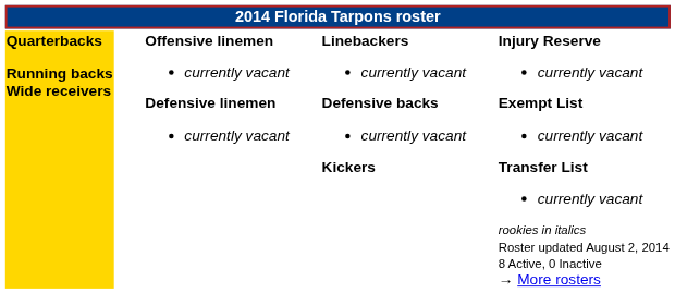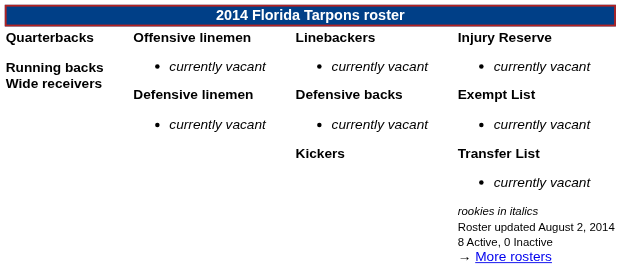Quarterbacks Running backs Wide receivers | column 1: gold background -> no background
